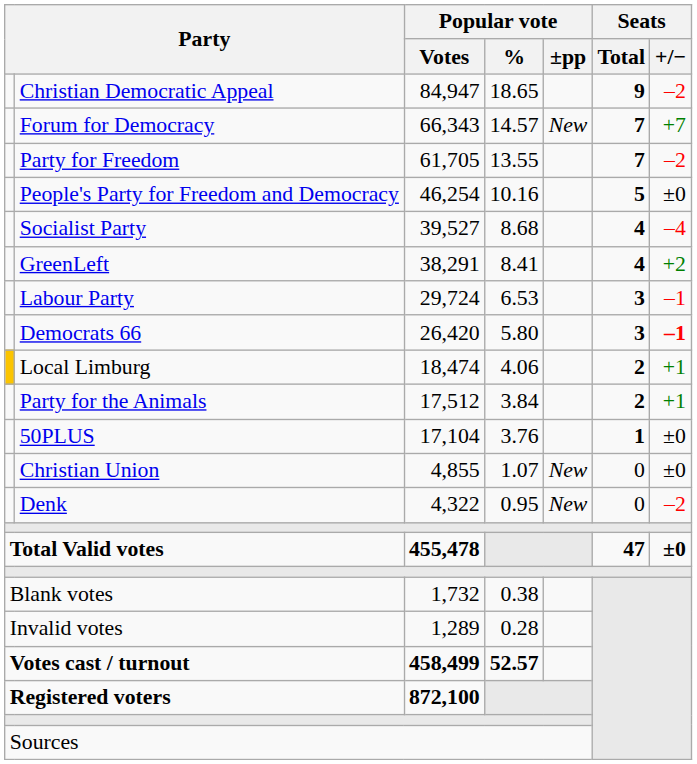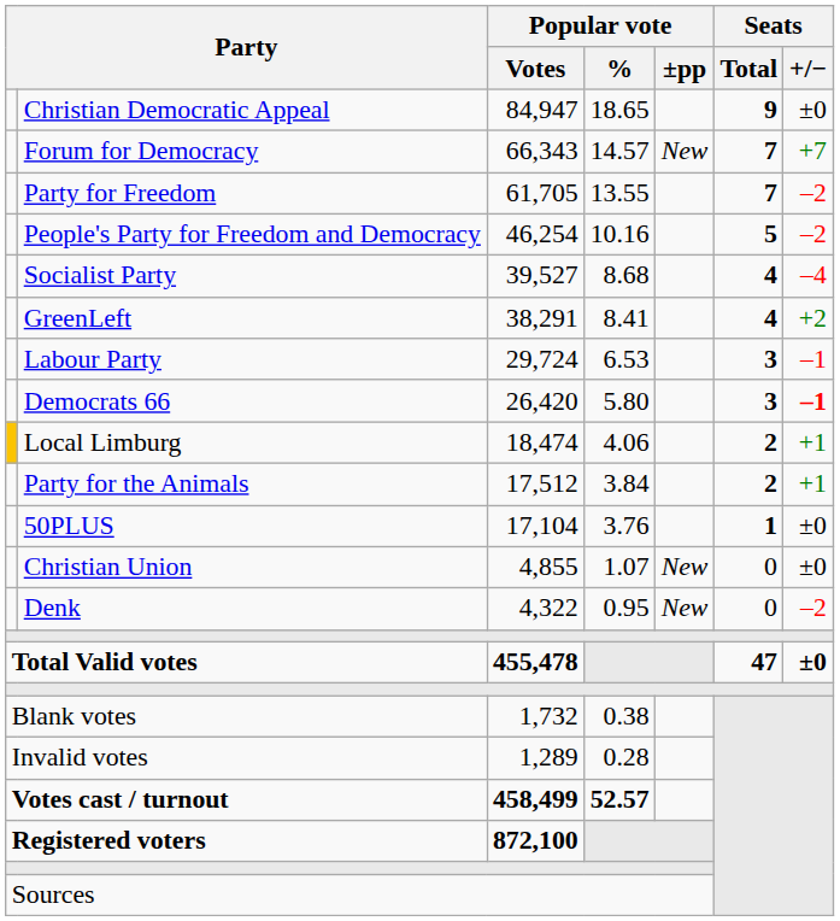Christian Democratic Appeal | Seats / +/−: –2 -> ±0
People's Party for Freedom and Democracy | Seats / +/−: ±0 -> –2
